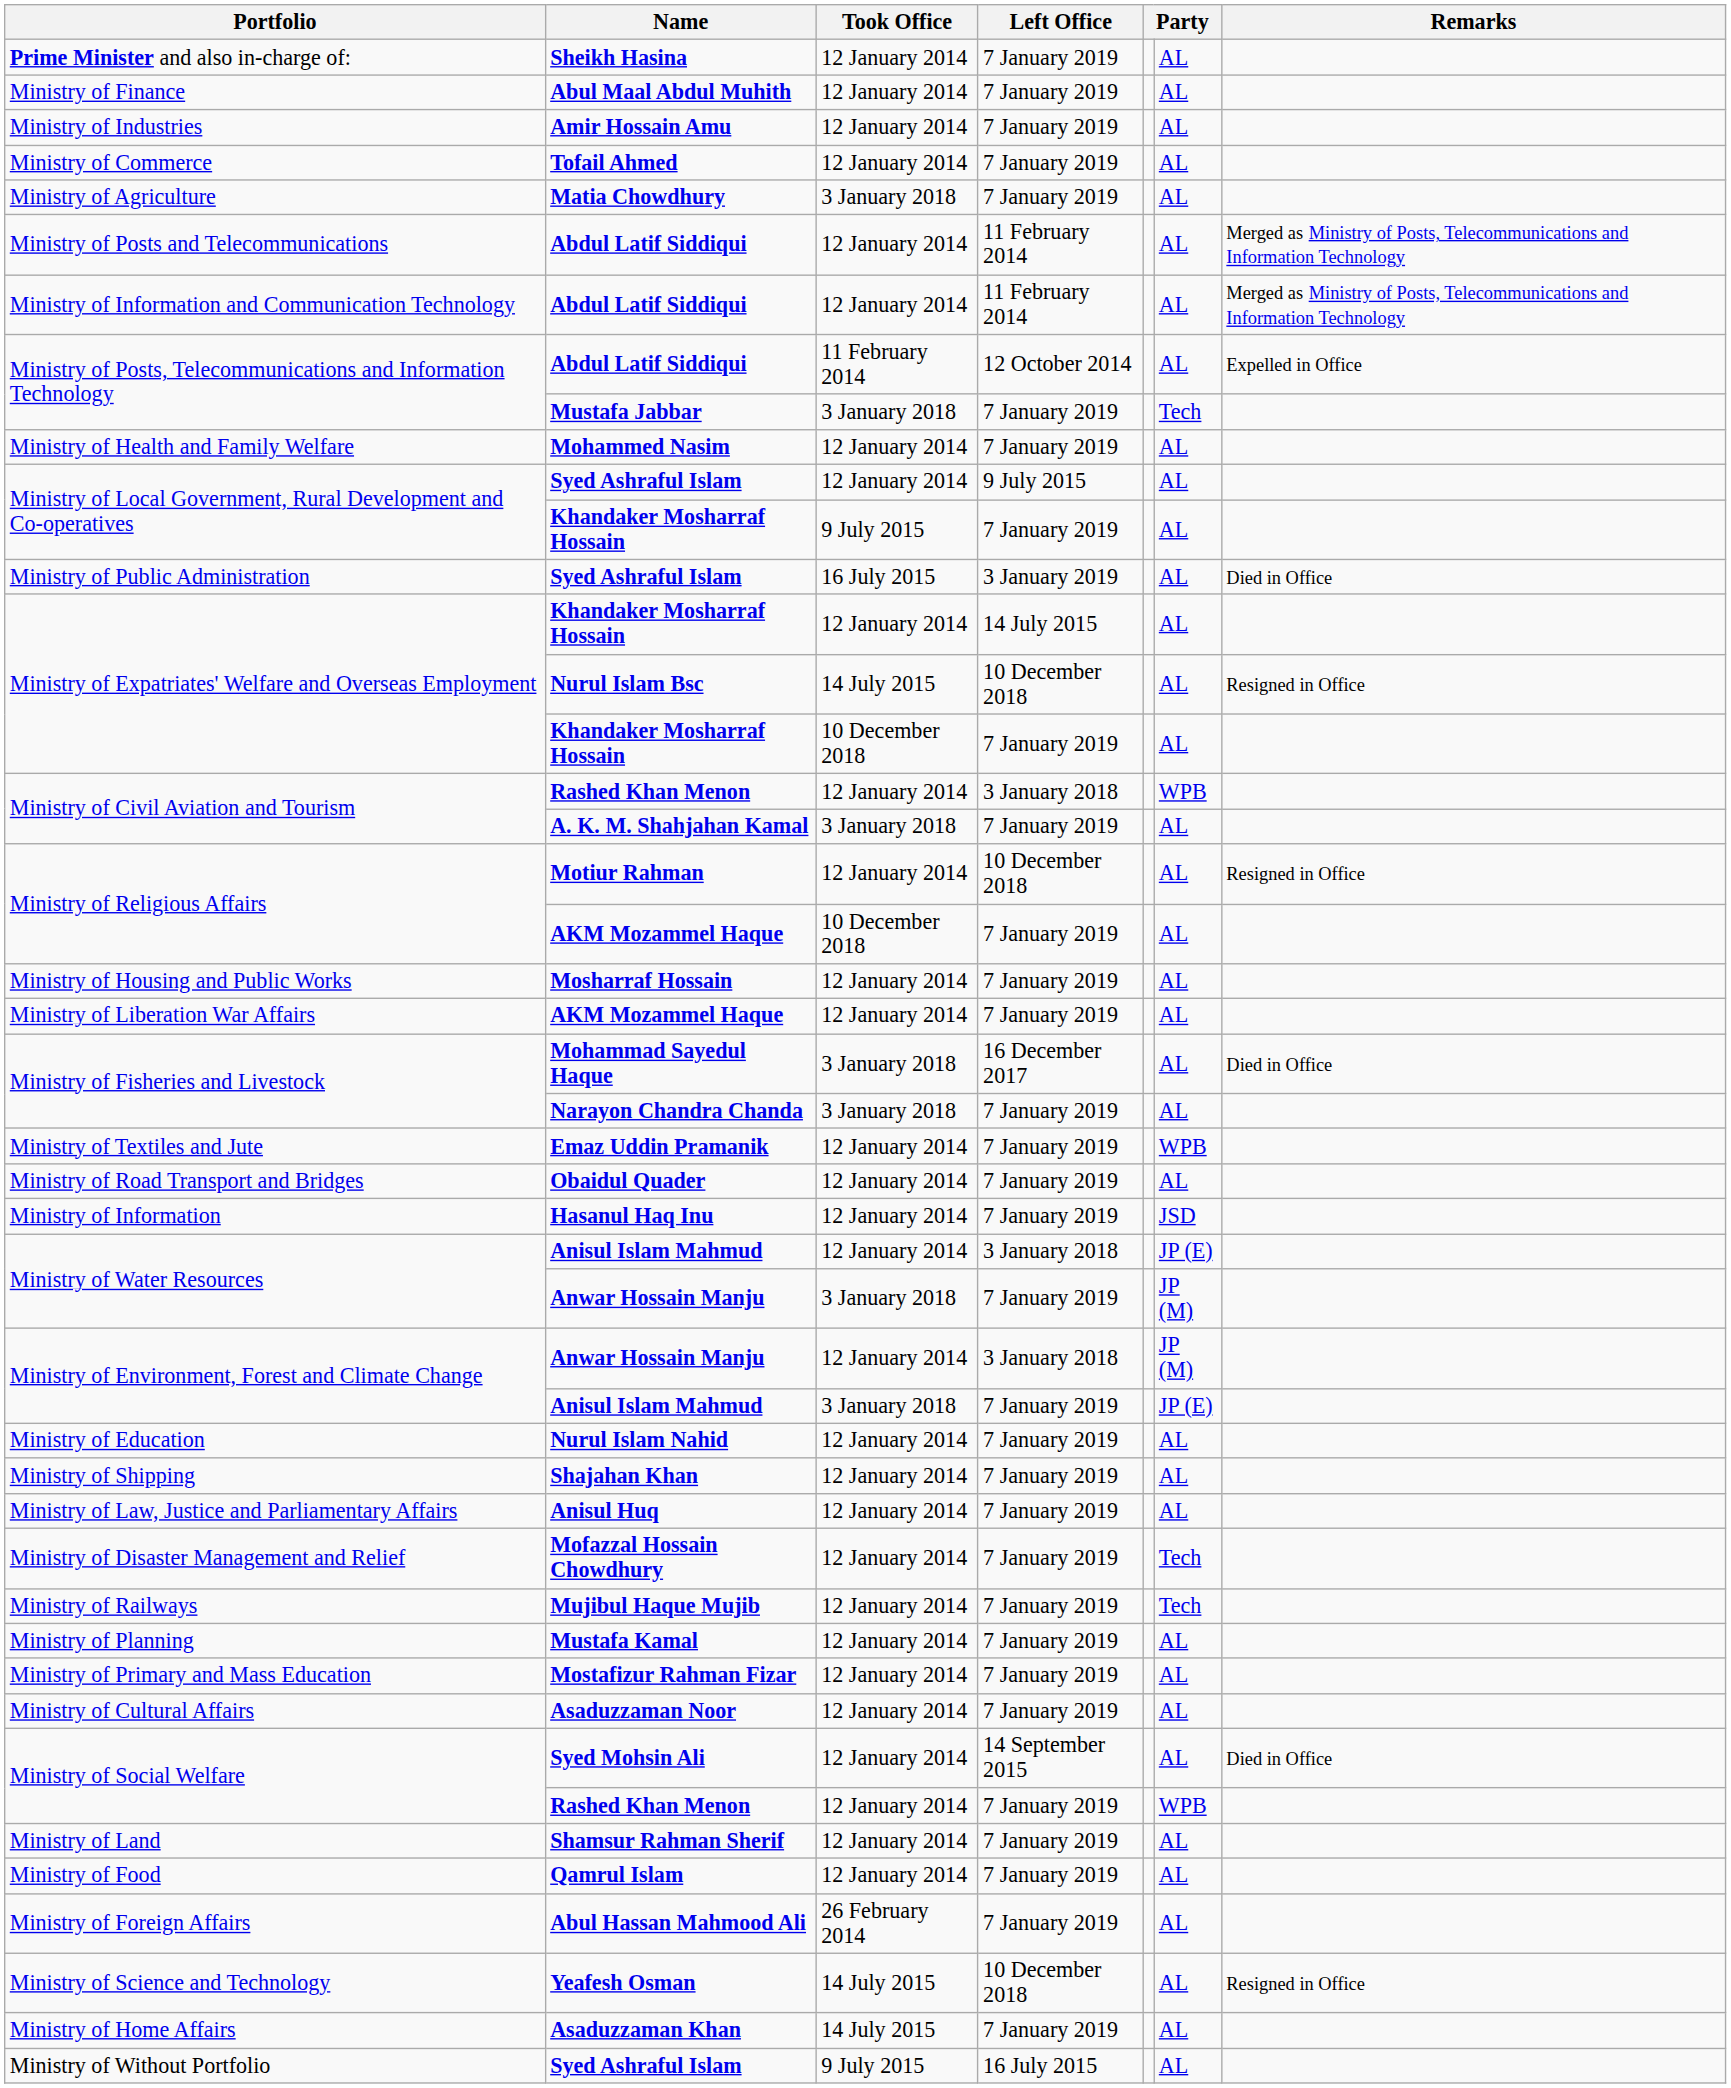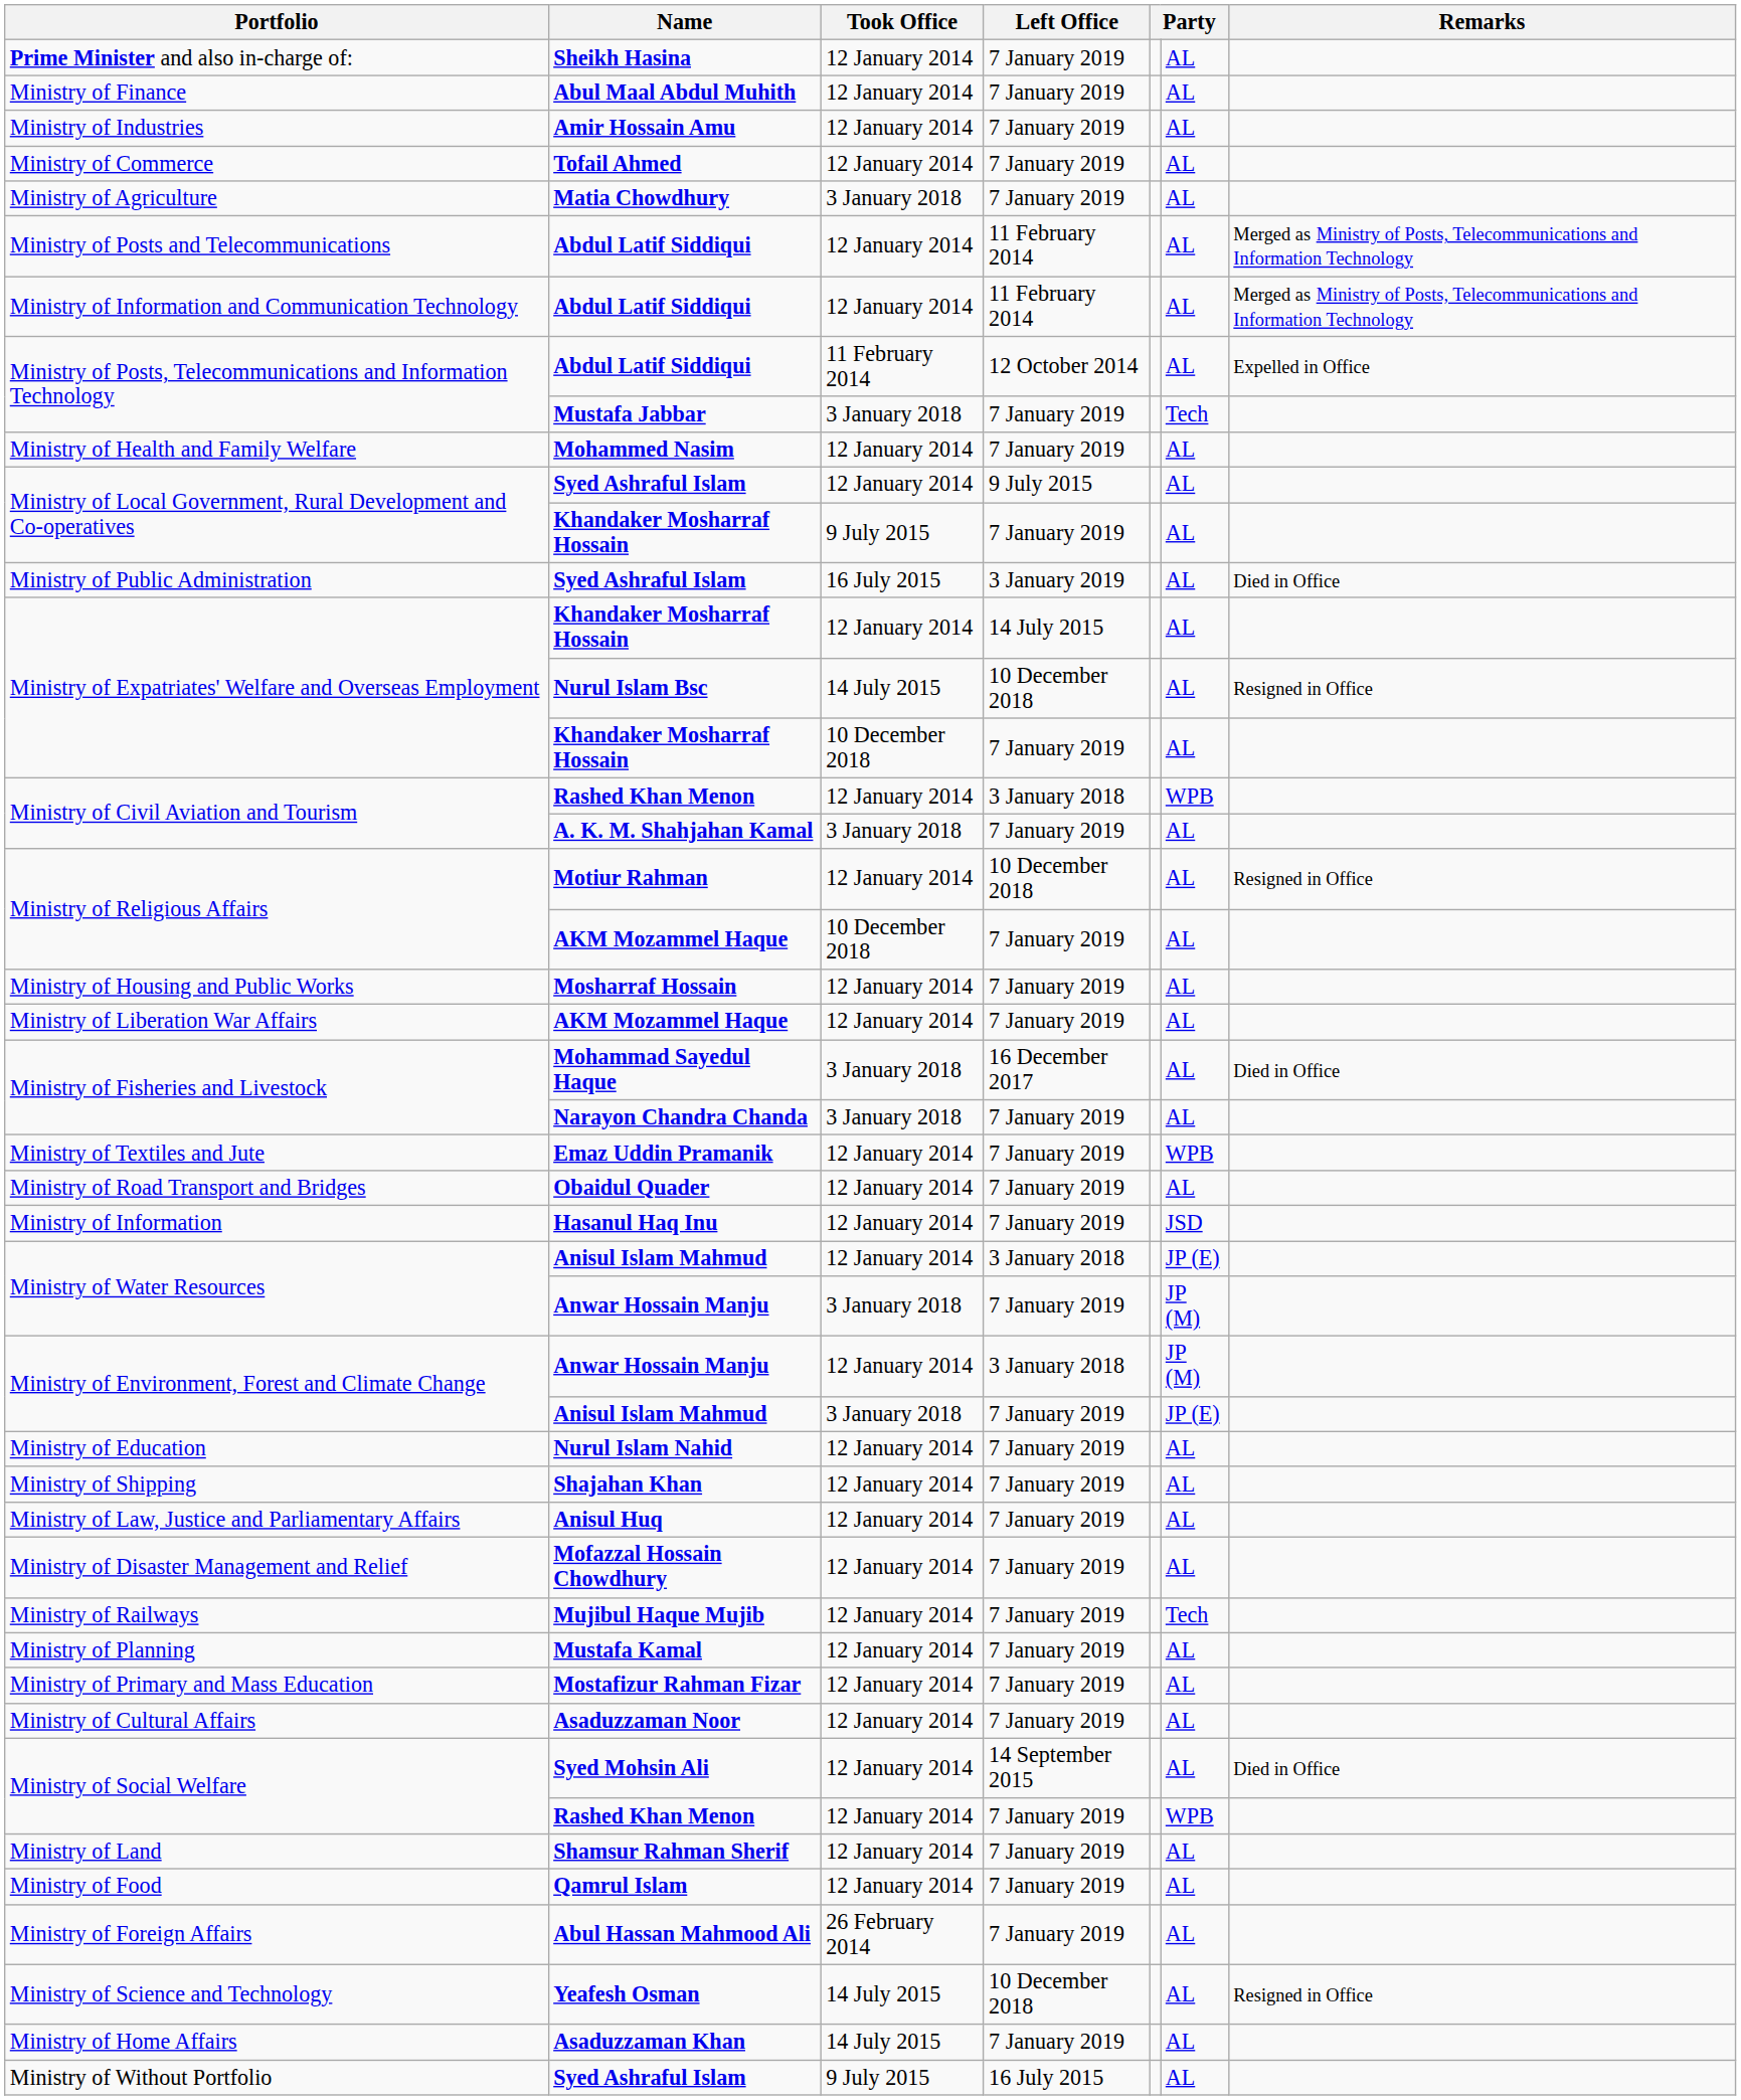Ministry of Disaster Management and Relief | column 6: Tech -> AL
